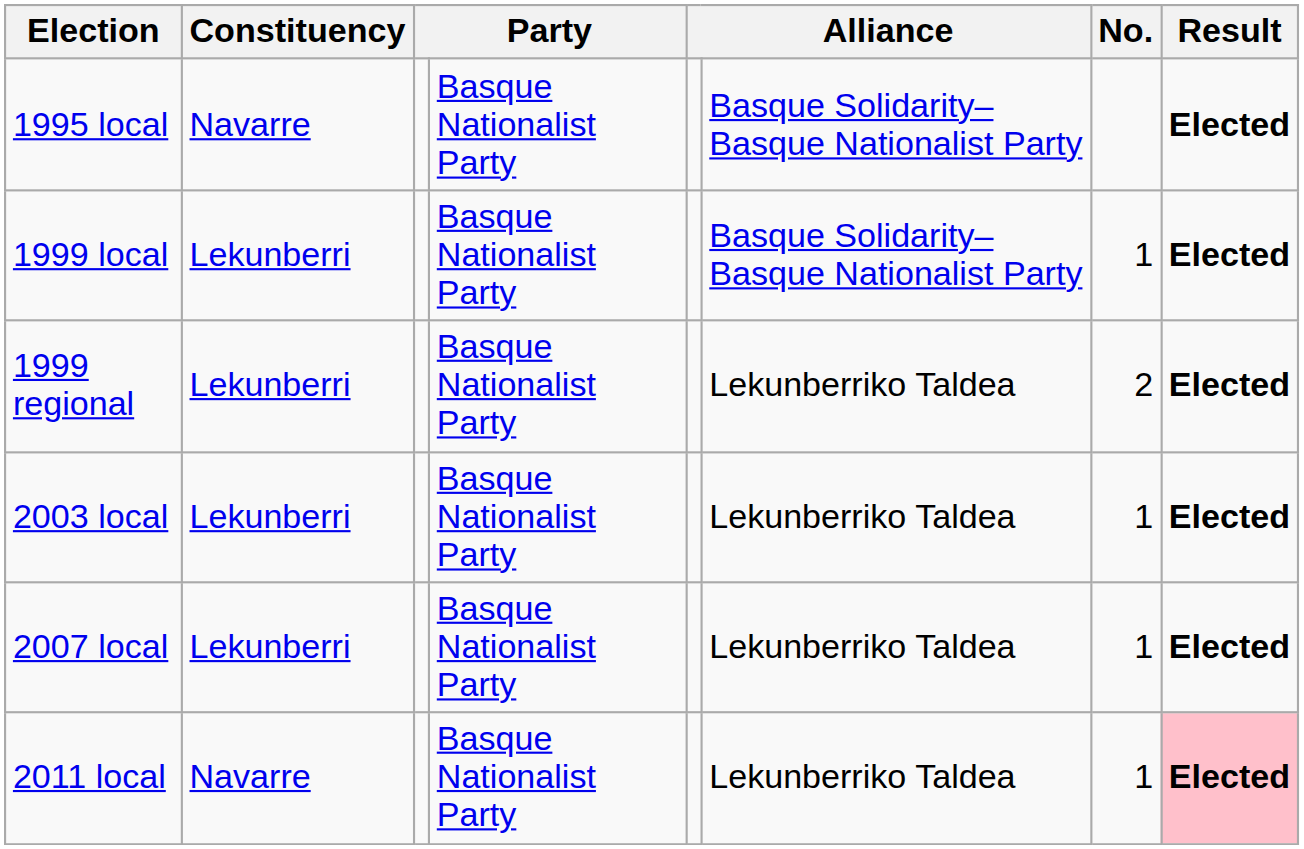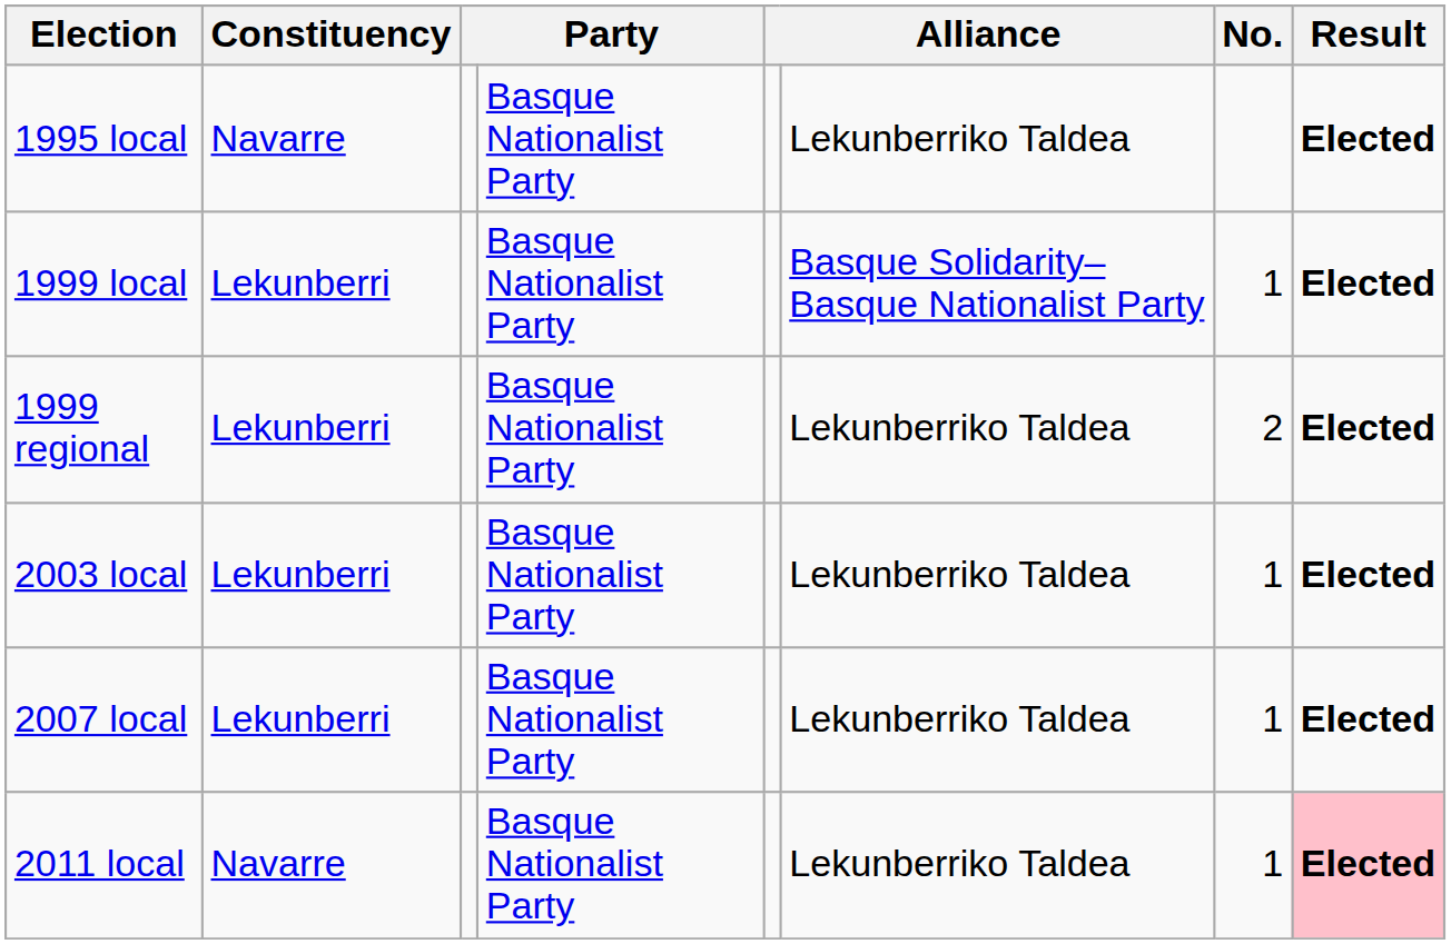1995 local | column 6: Basque Solidarity–Basque Nationalist Party -> Lekunberriko Taldea
